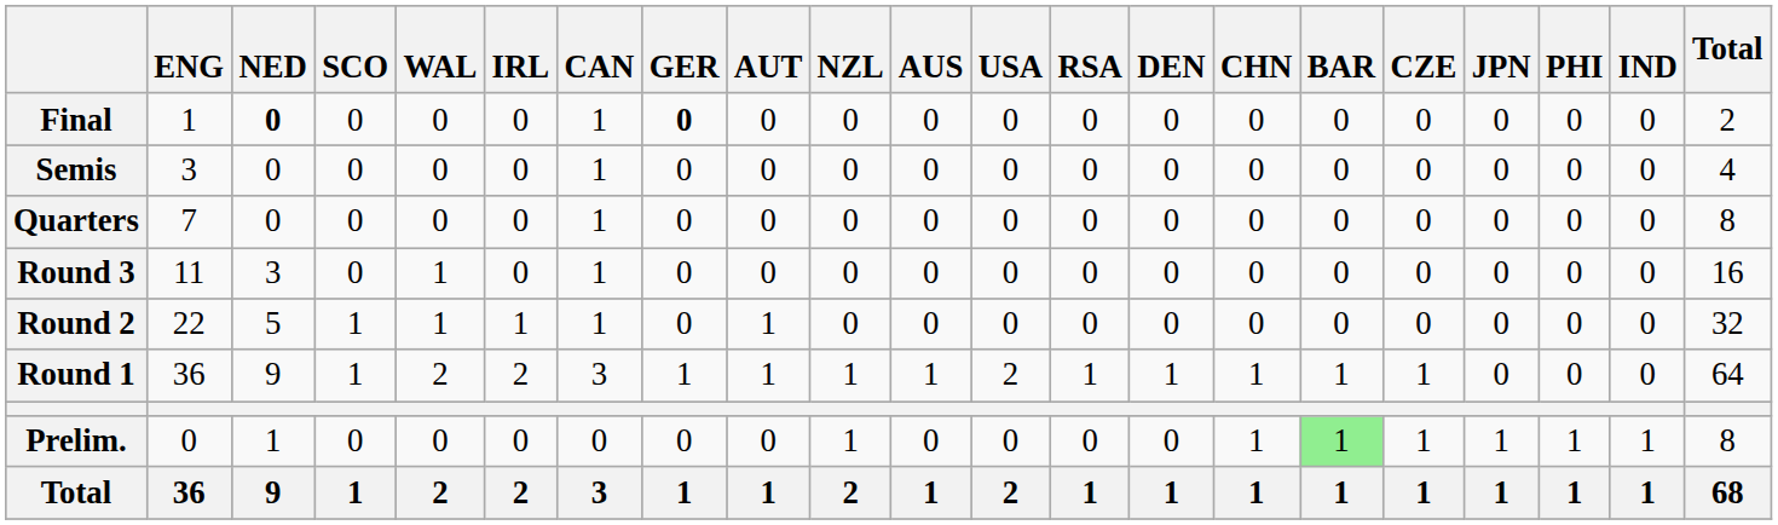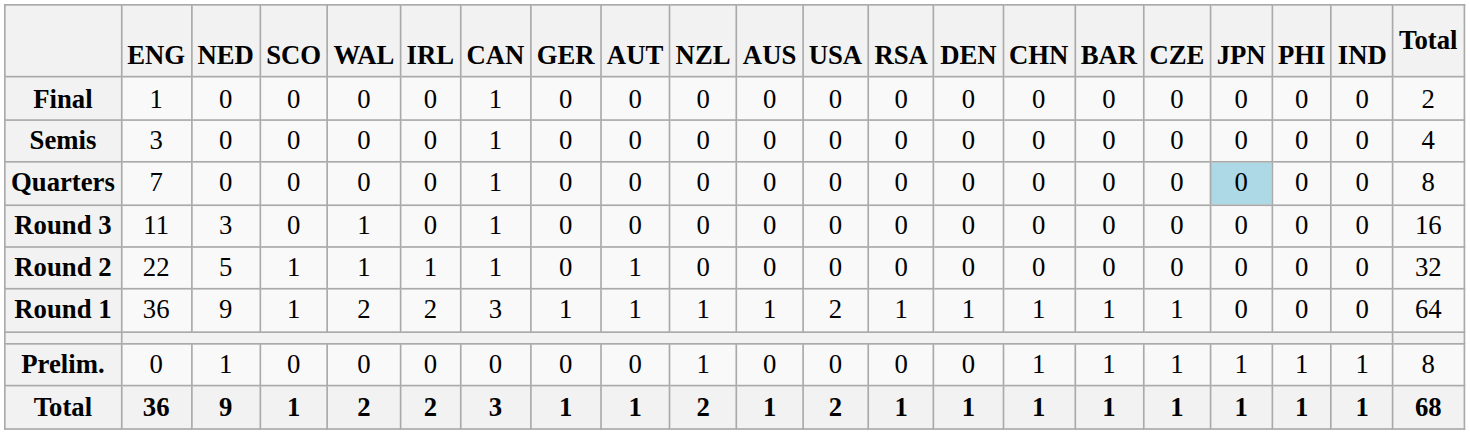Final | NED: bold -> normal
Final | GER: bold -> normal
Quarters | JPN: no background -> lightblue background
Prelim. | BAR: lightgreen background -> no background
